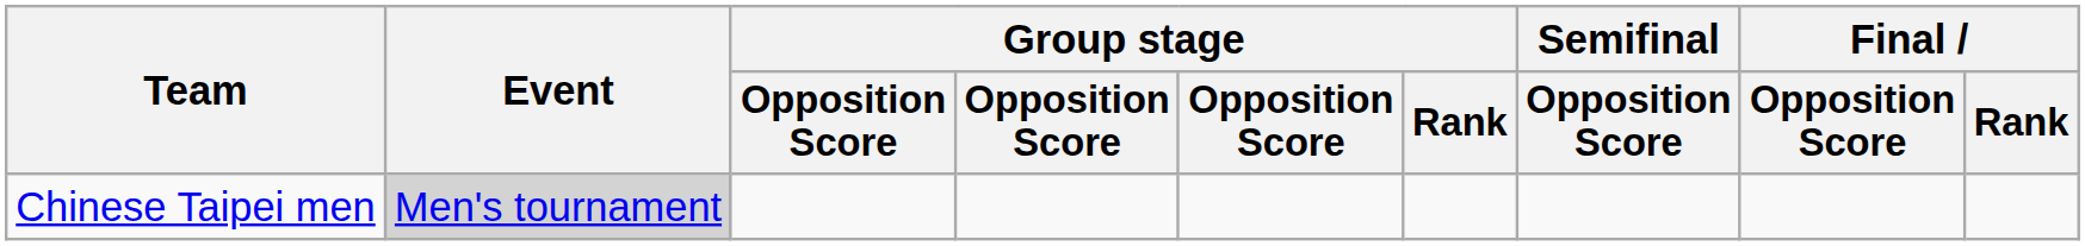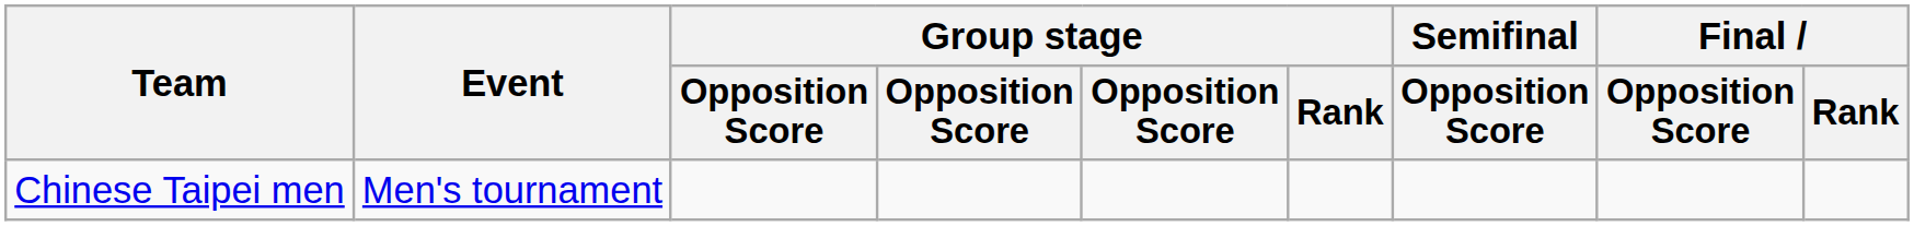Chinese Taipei men | Event: lightgrey background -> no background
